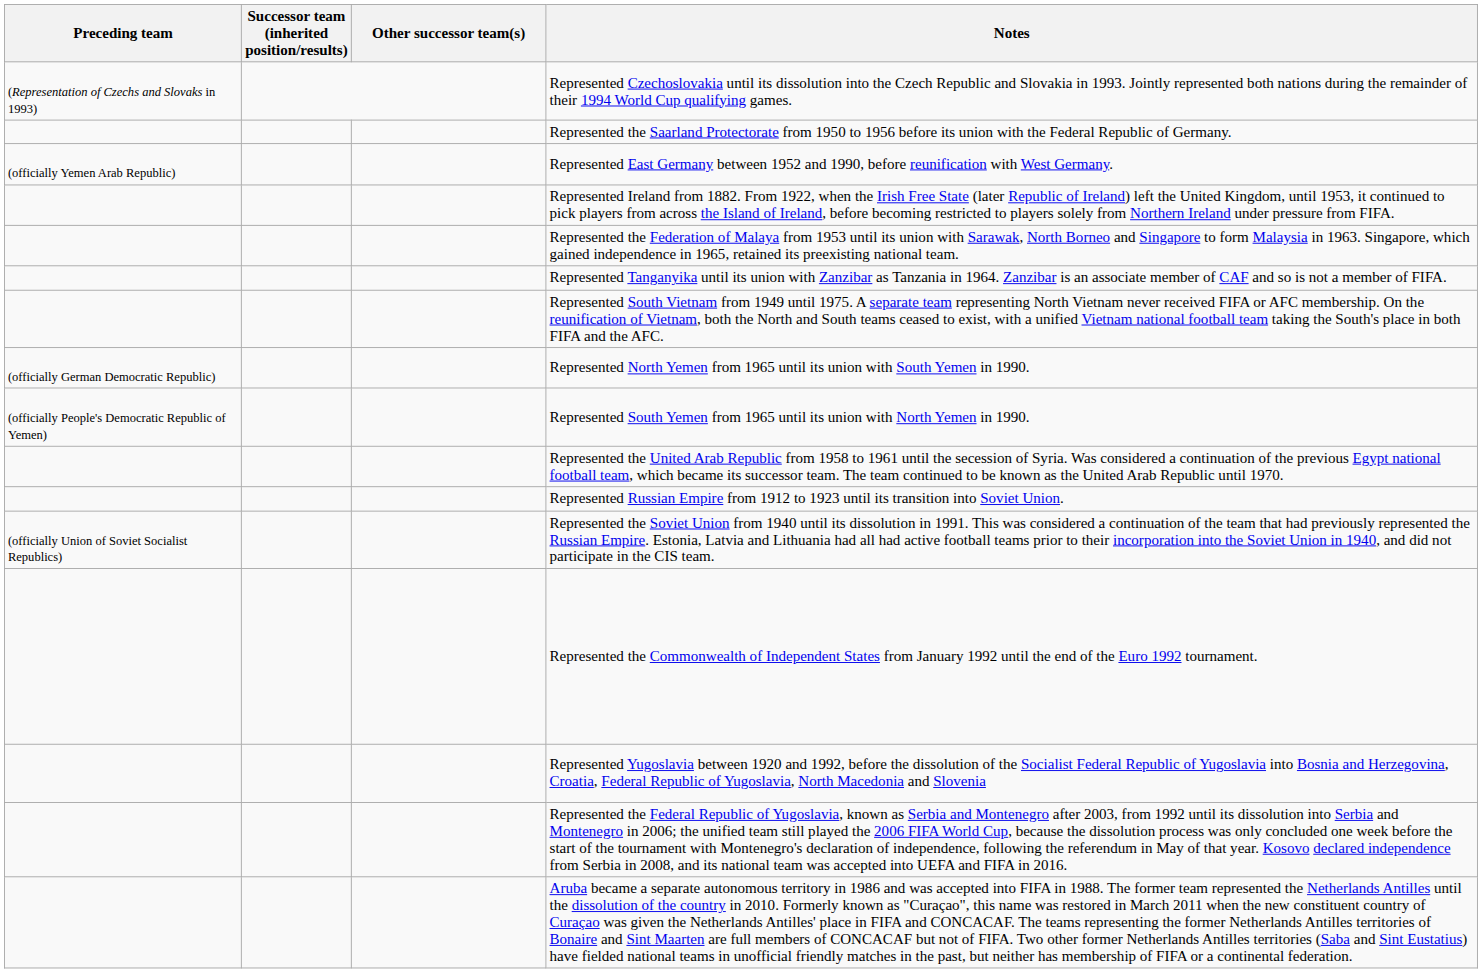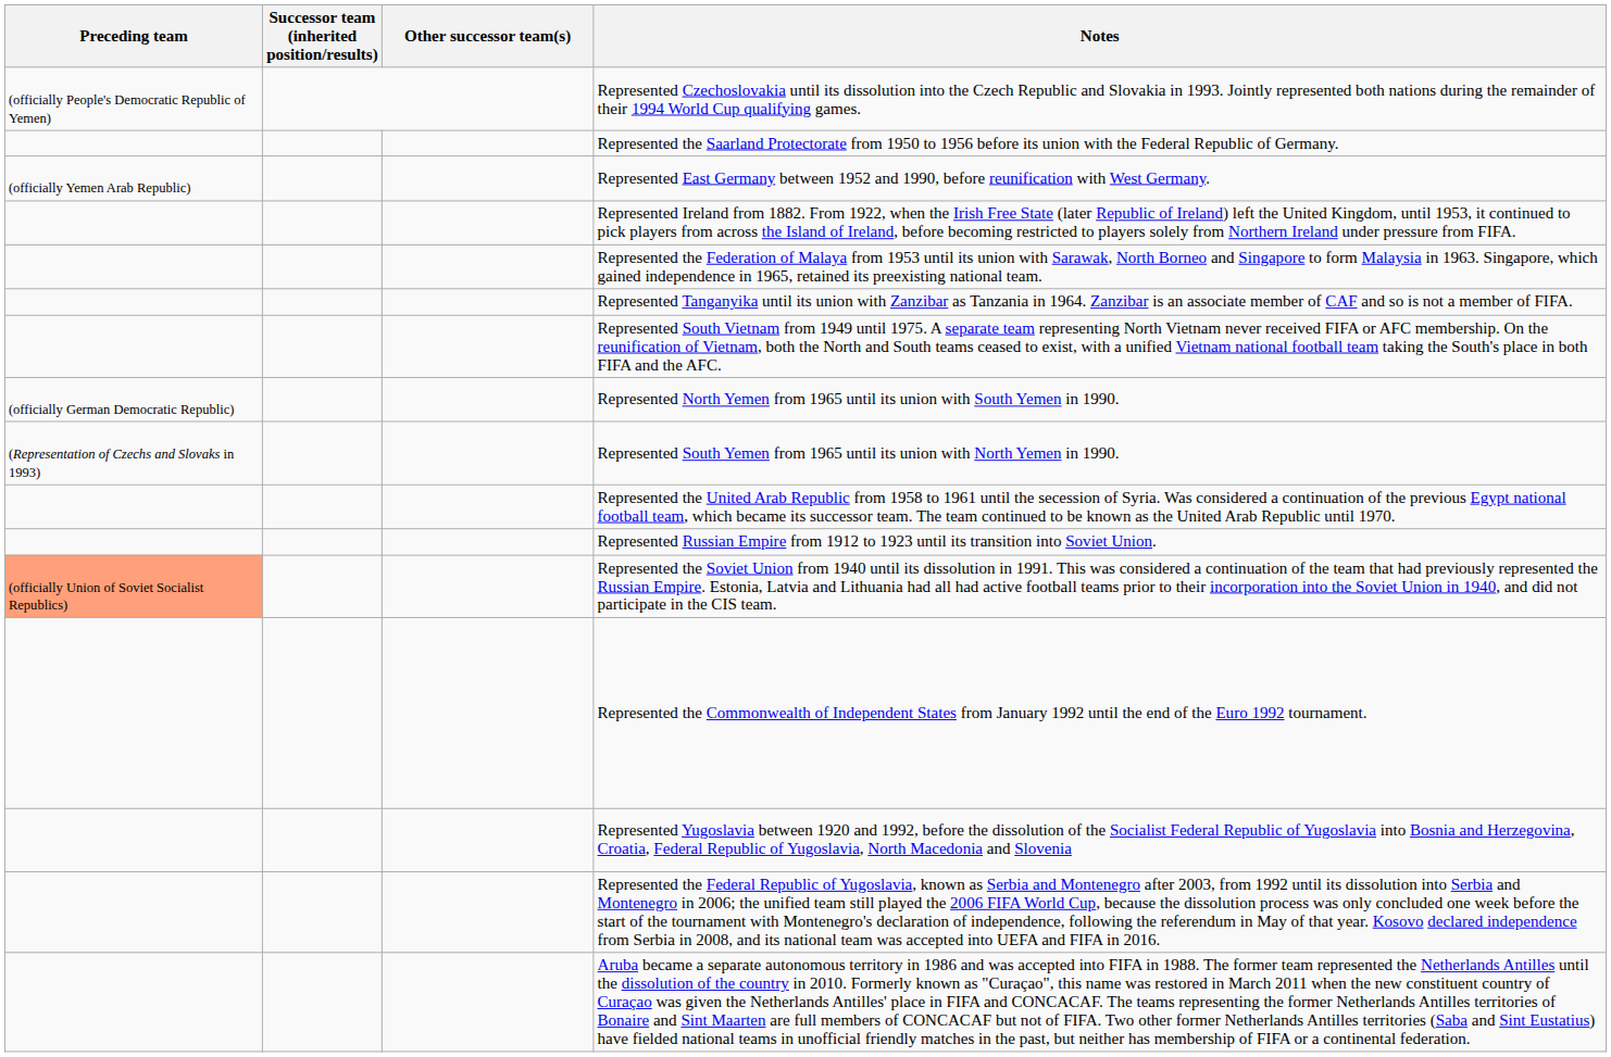row 2 | Preceding team: (Representation of Czechs and Slovaks in 1993) -> (officially People's Democratic Republic of Yemen)
row 10 | Preceding team: (officially People's Democratic Republic of Yemen) -> (Representation of Czechs and Slovaks in 1993)
row 13 | Preceding team: no background -> lightsalmon background
